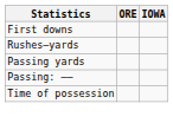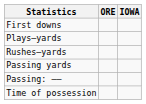+ row: Plays–yards
